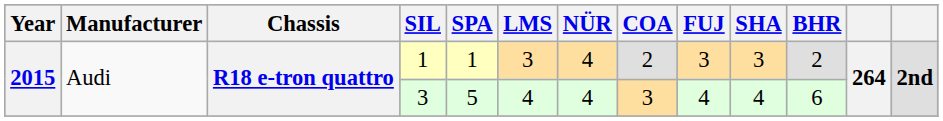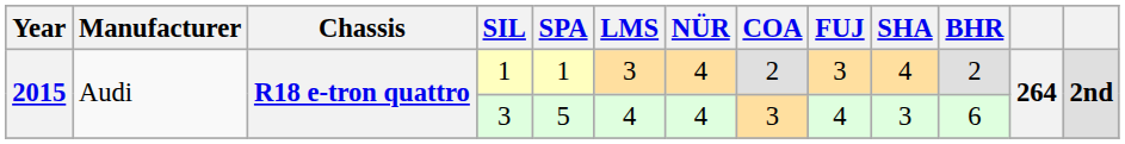row 2 | SHA: 3 -> 4
row 3 | SHA: 4 -> 3
